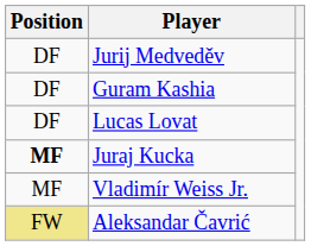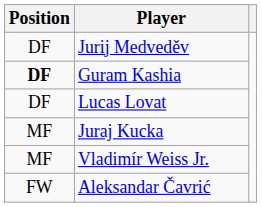Guram Kashia | Position: normal -> bold
Juraj Kucka | Position: bold -> normal
Aleksandar Čavrić | Position: khaki background -> no background
